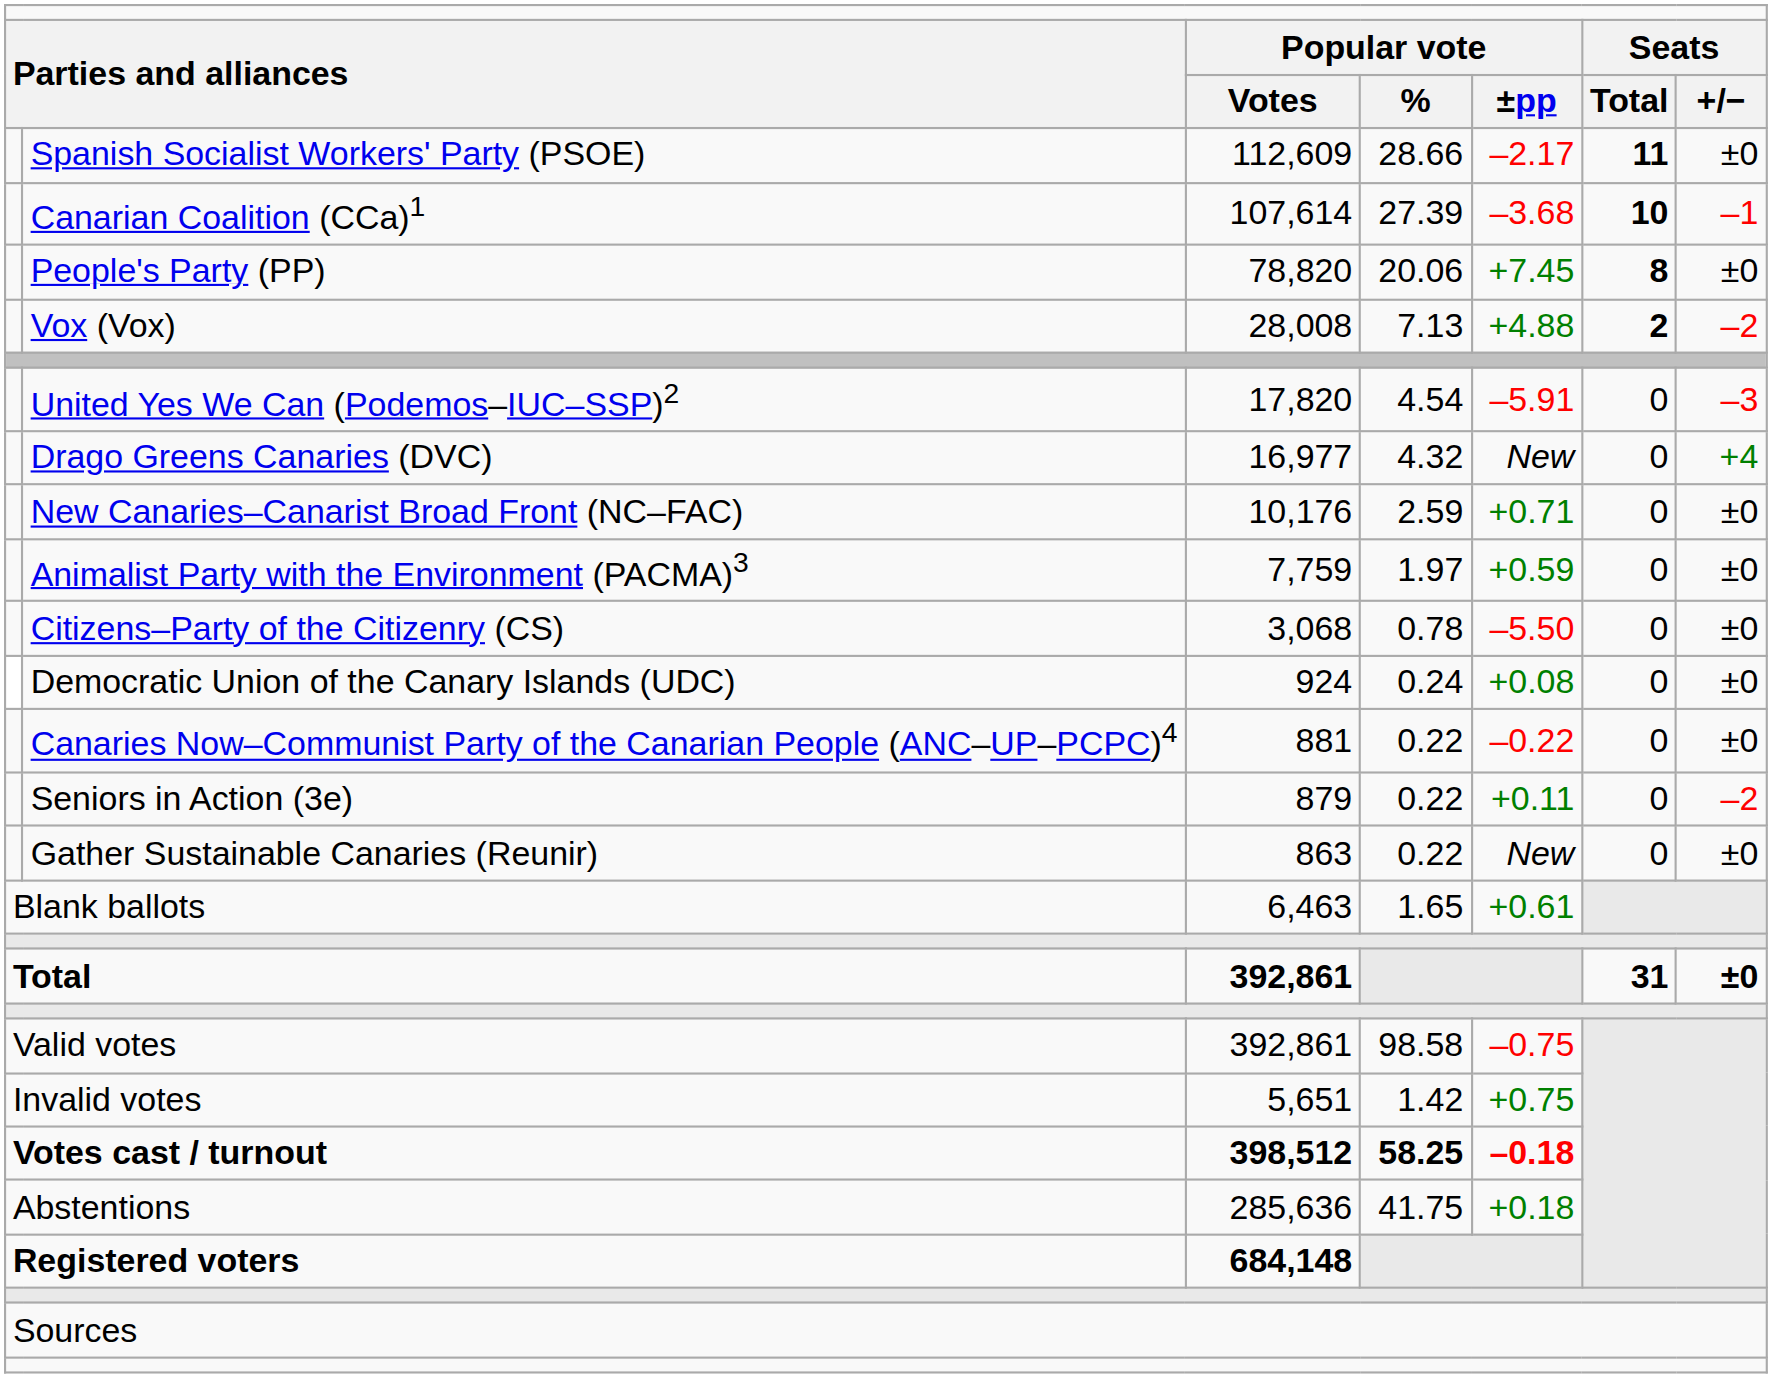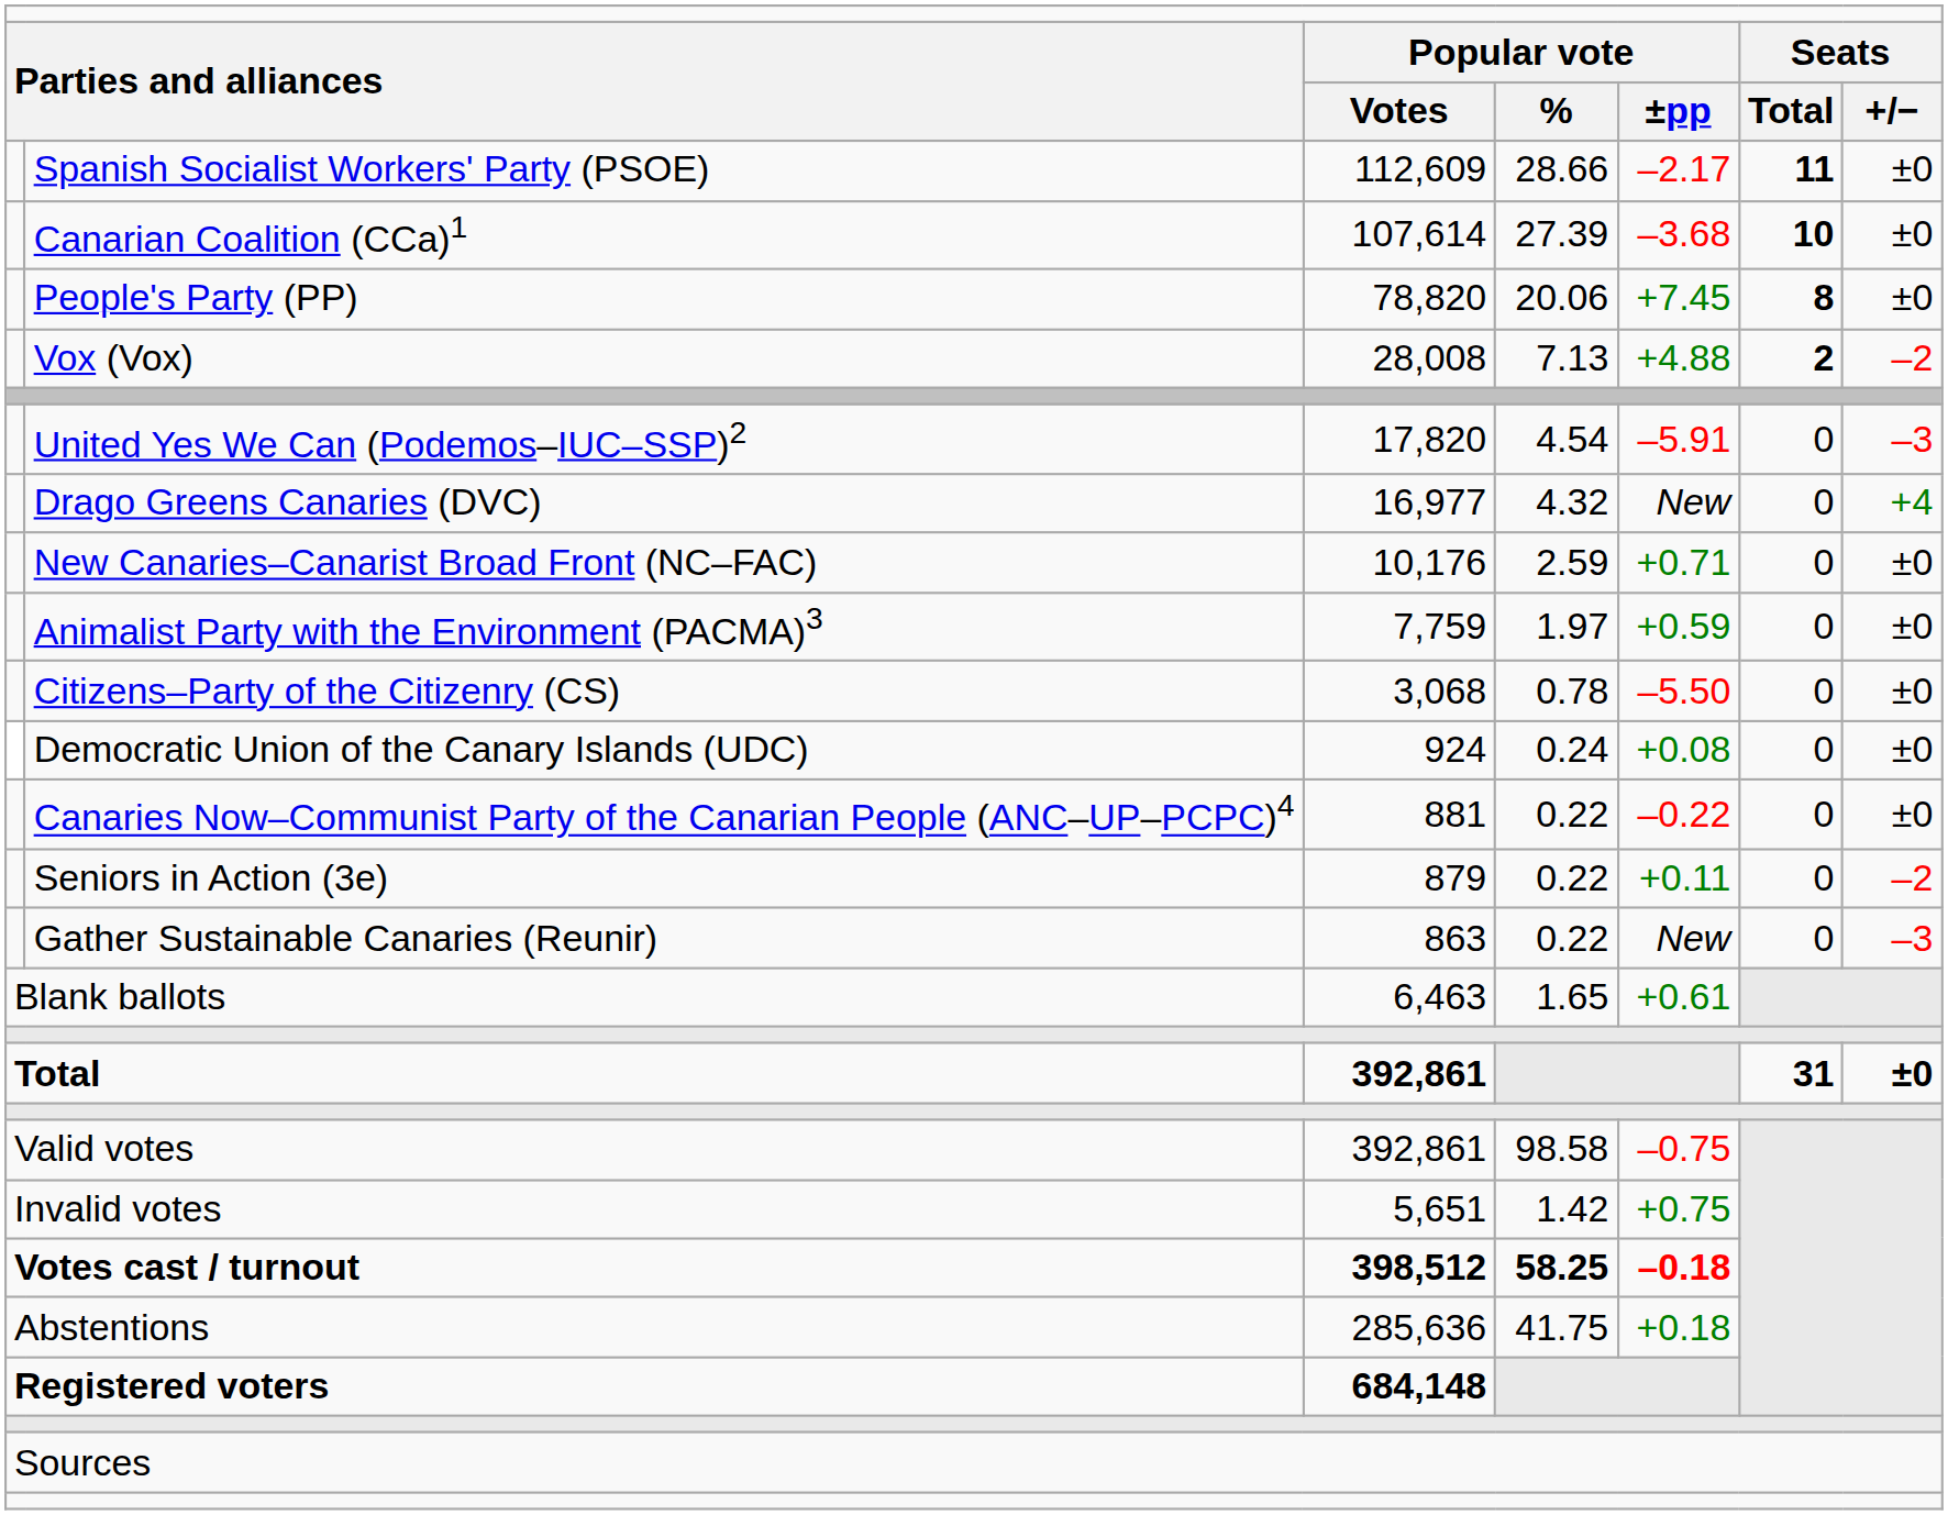Canarian Coalition (CCa)1 | column 7: –1 -> ±0
Gather Sustainable Canaries (Reunir) | column 7: ±0 -> –3
